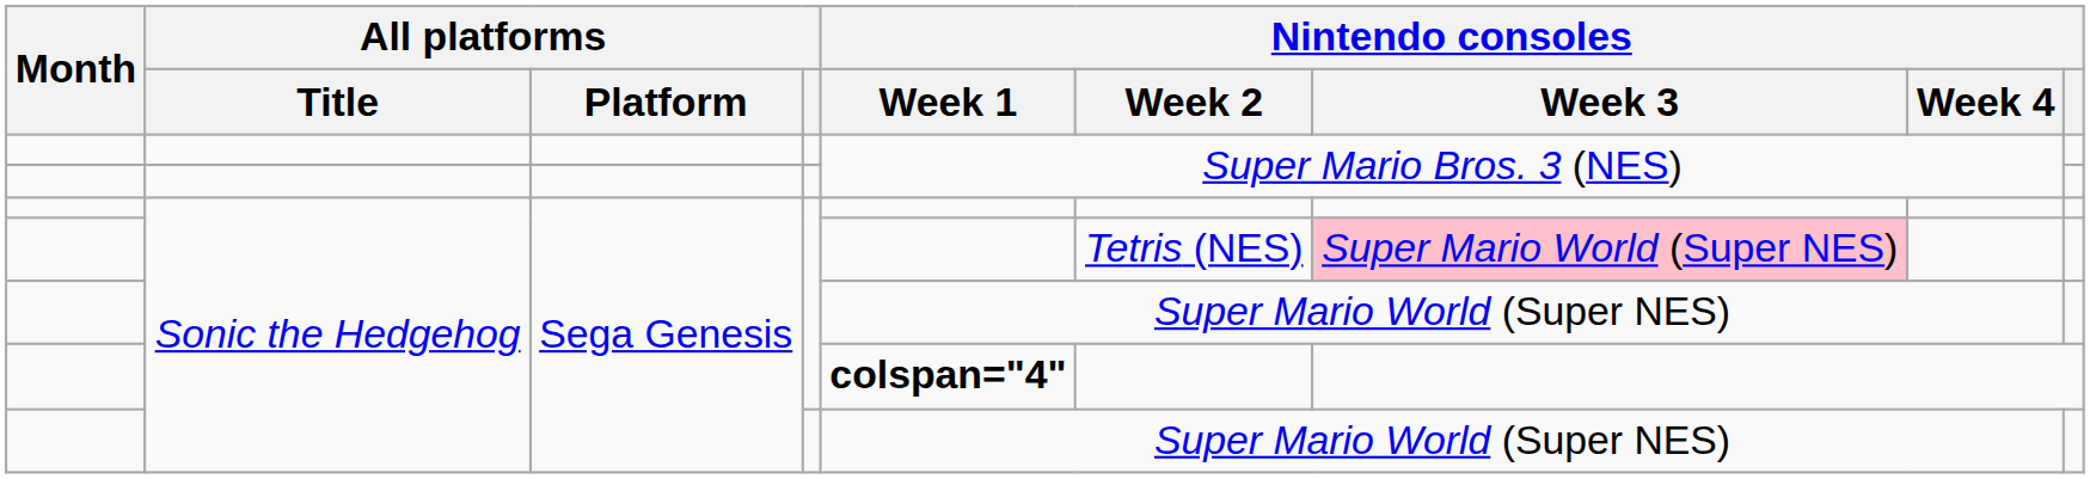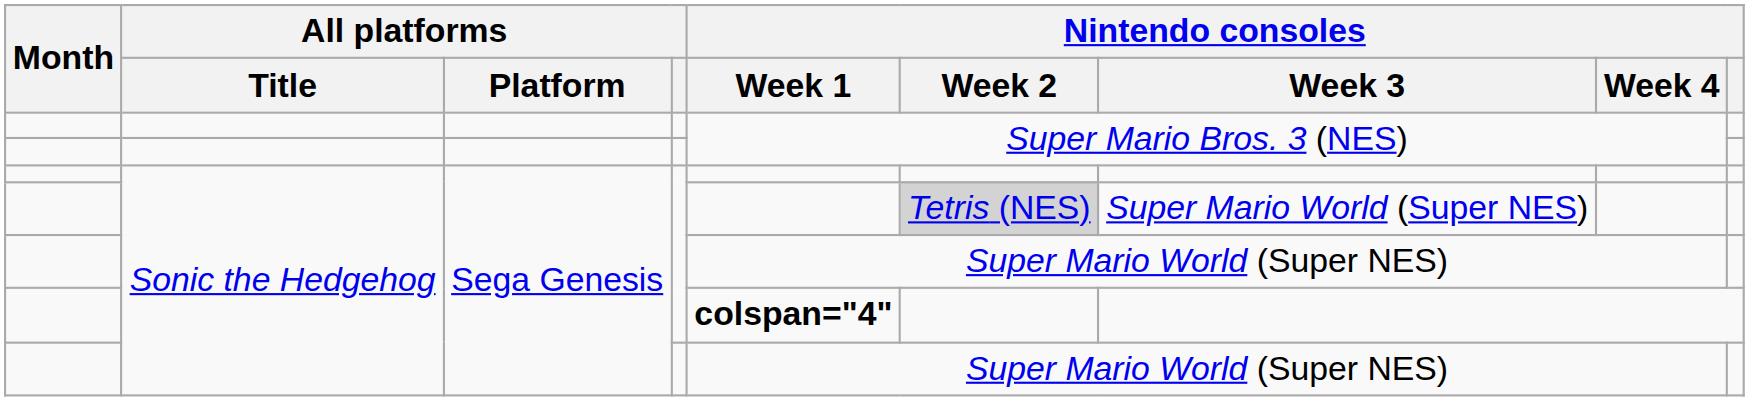row 6 | Nintendo consoles / Week 2: no background -> lightgrey background
row 6 | Nintendo consoles / Week 3: pink background -> no background
